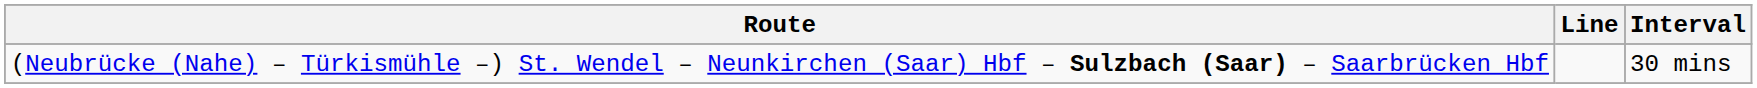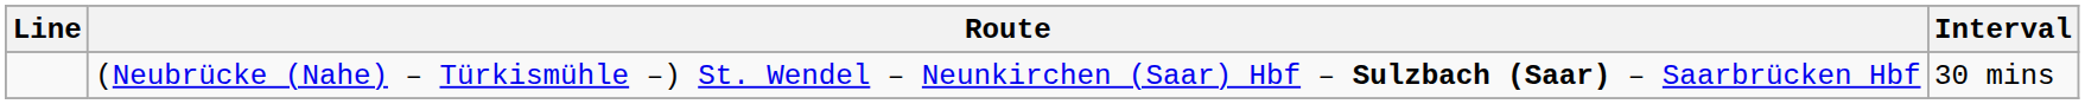columns swapped: Line <-> Route
